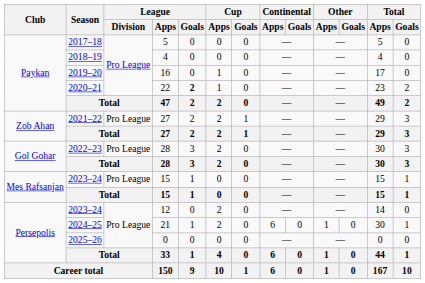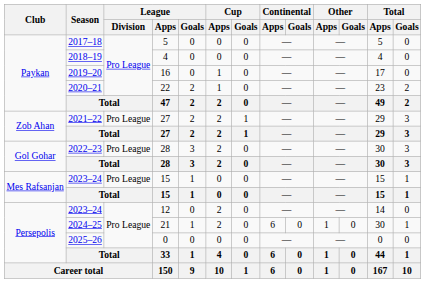22 | League / Goals: bold -> normal
